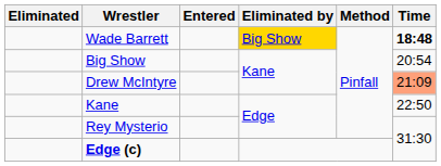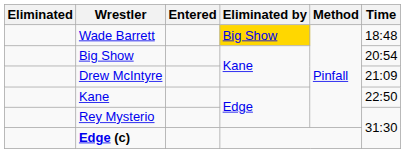Wade Barrett | Time: bold -> normal
Drew McIntyre | Time: lightsalmon background -> no background
